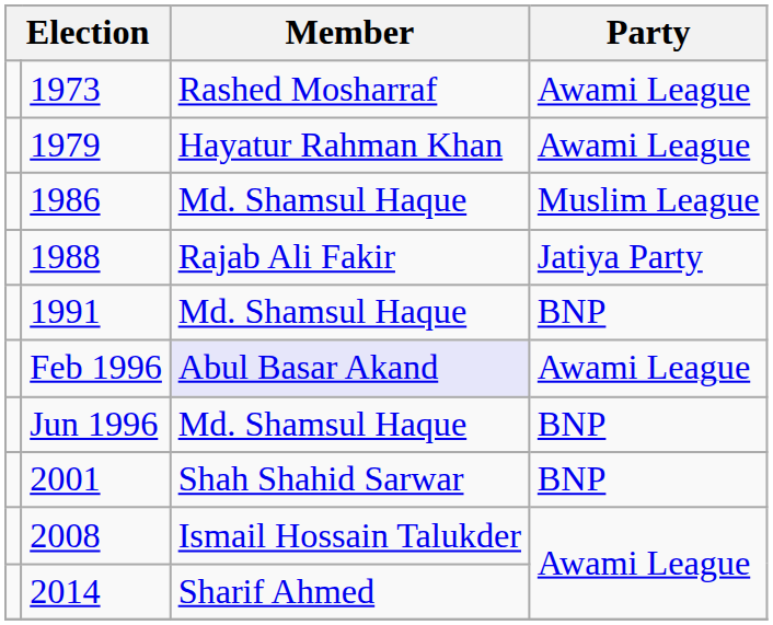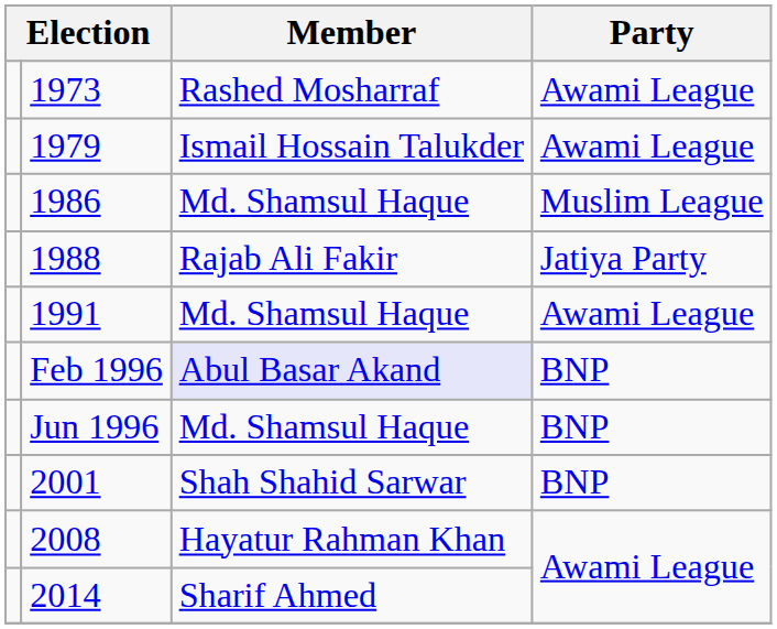1979 | Member: Hayatur Rahman Khan -> Ismail Hossain Talukder
1991 | Party: BNP -> Awami League
Feb 1996 | Party: Awami League -> BNP
2008 | Member: Ismail Hossain Talukder -> Hayatur Rahman Khan
